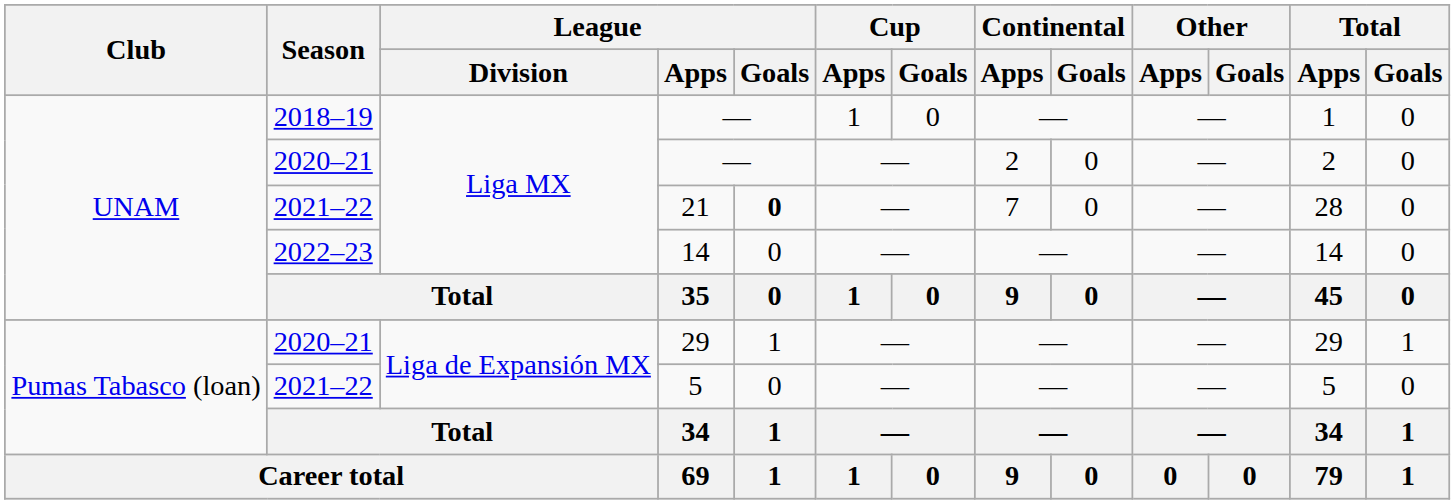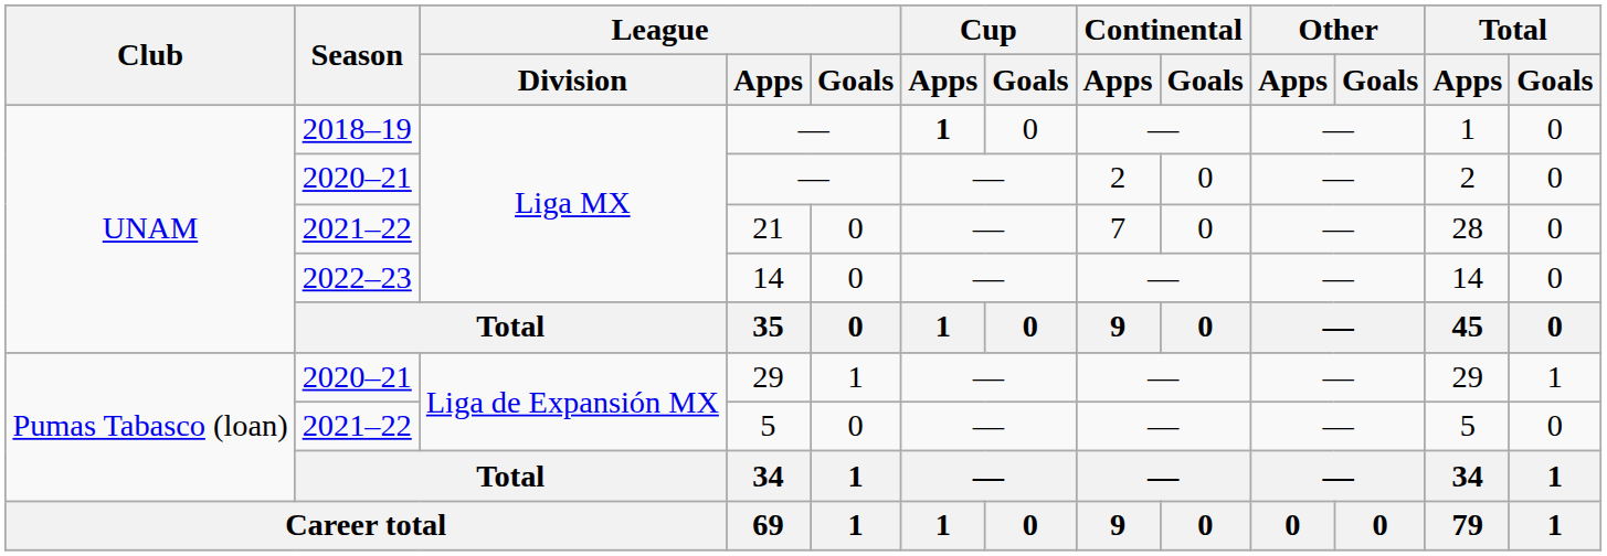2018–19 / — | Cup / Apps: normal -> bold
21 | League / Goals: bold -> normal
